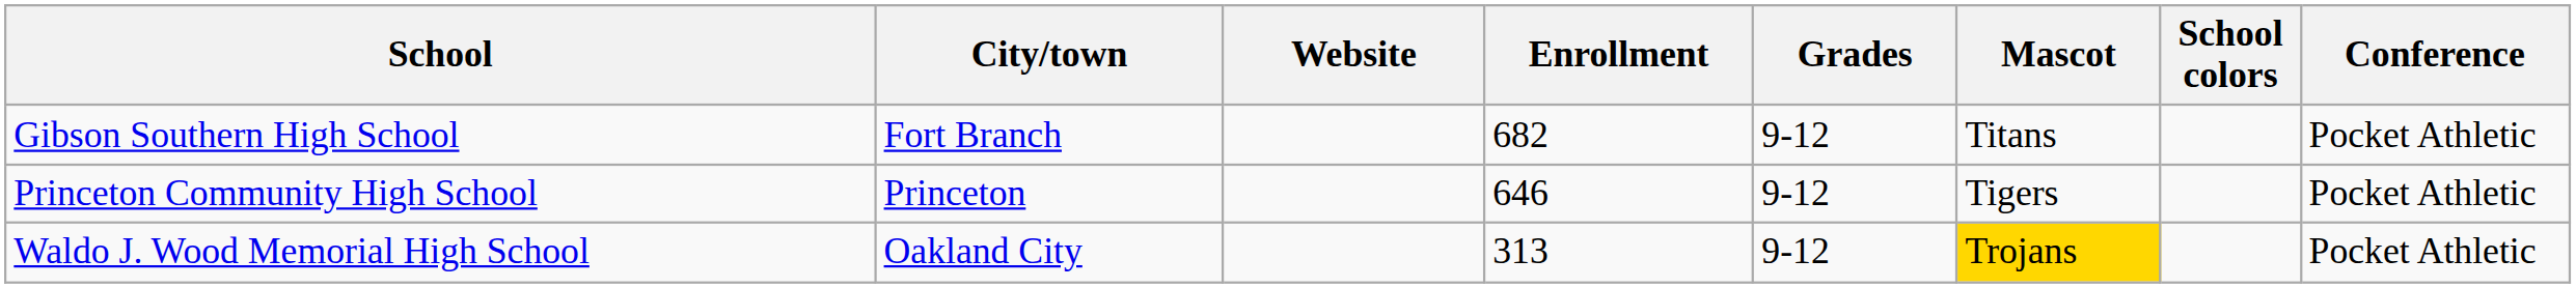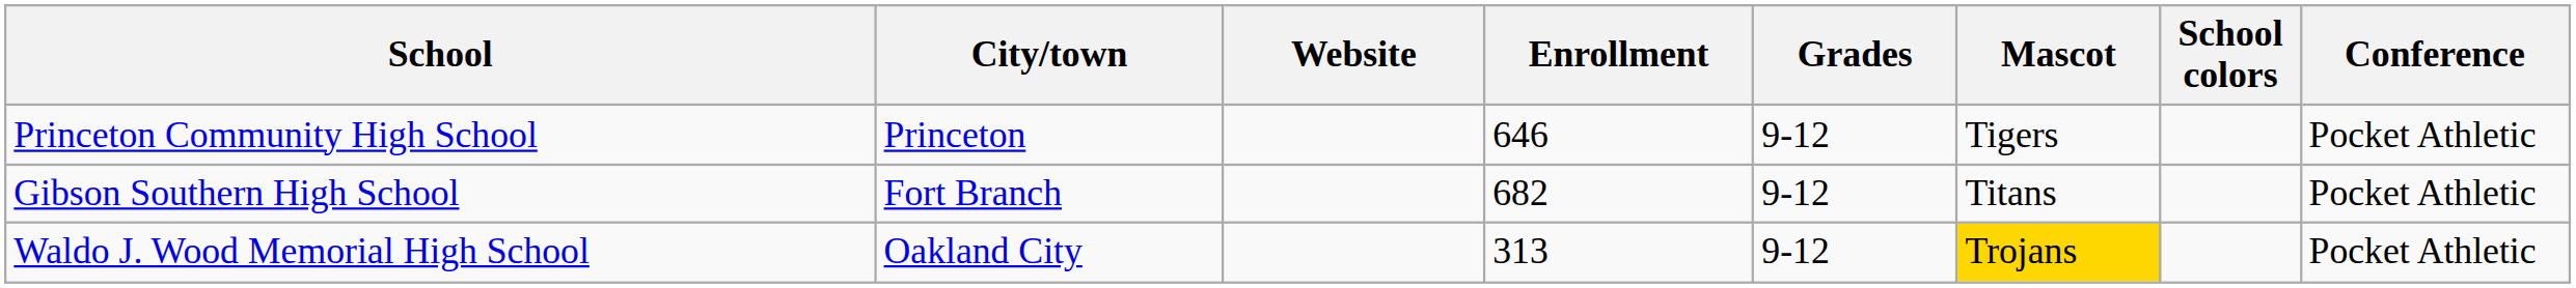rows swapped: Gibson Southern High School <-> Princeton Community High School
